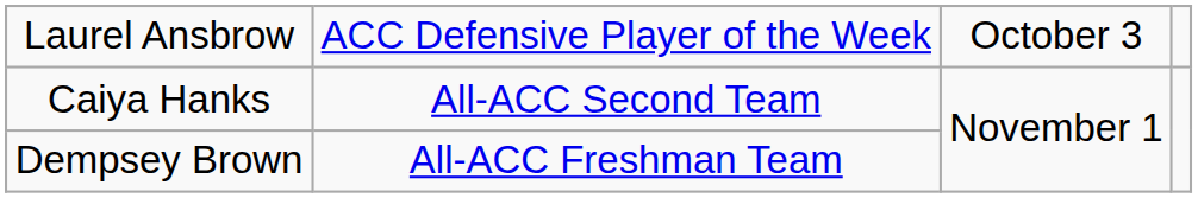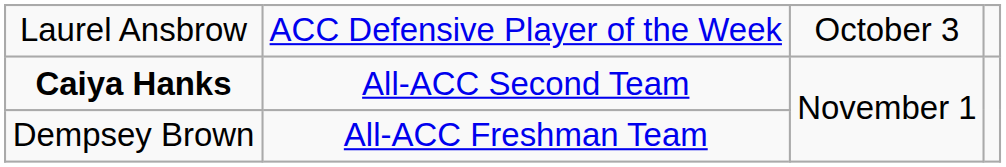row 2 | column 1: normal -> bold
